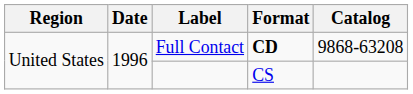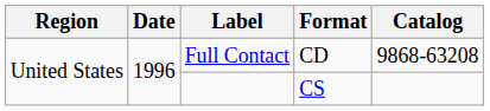Full Contact | Format: bold -> normal
